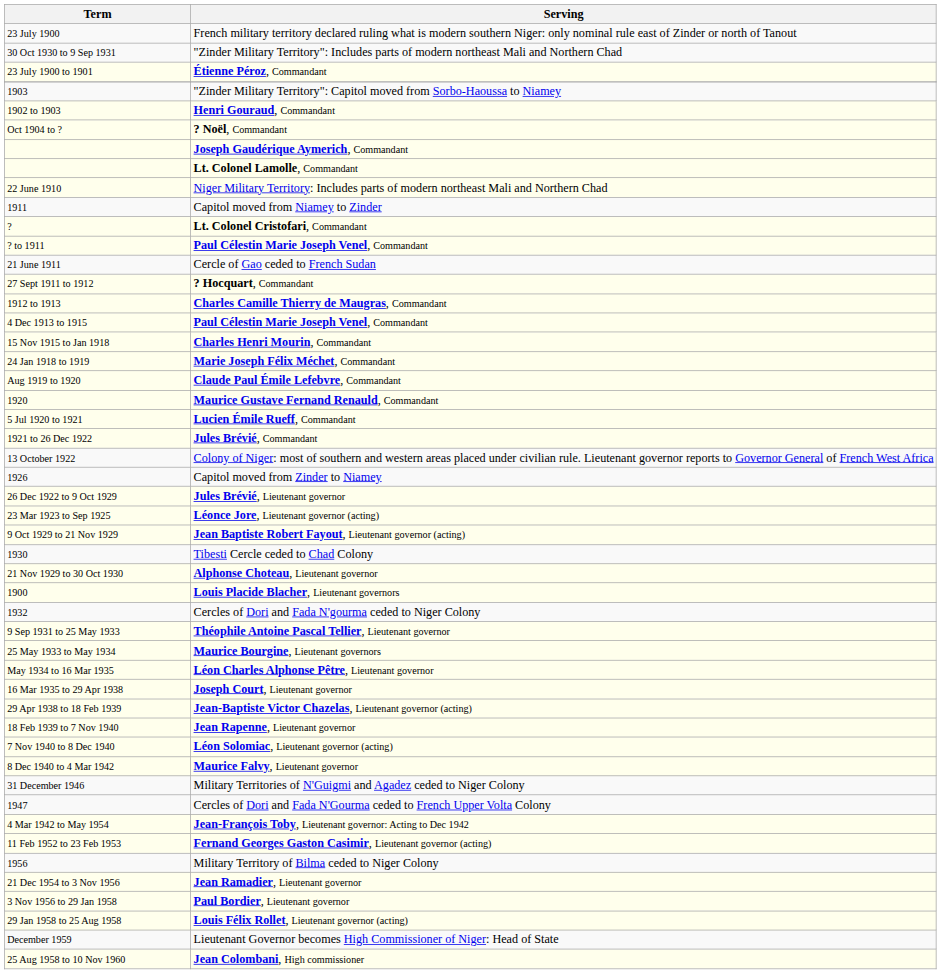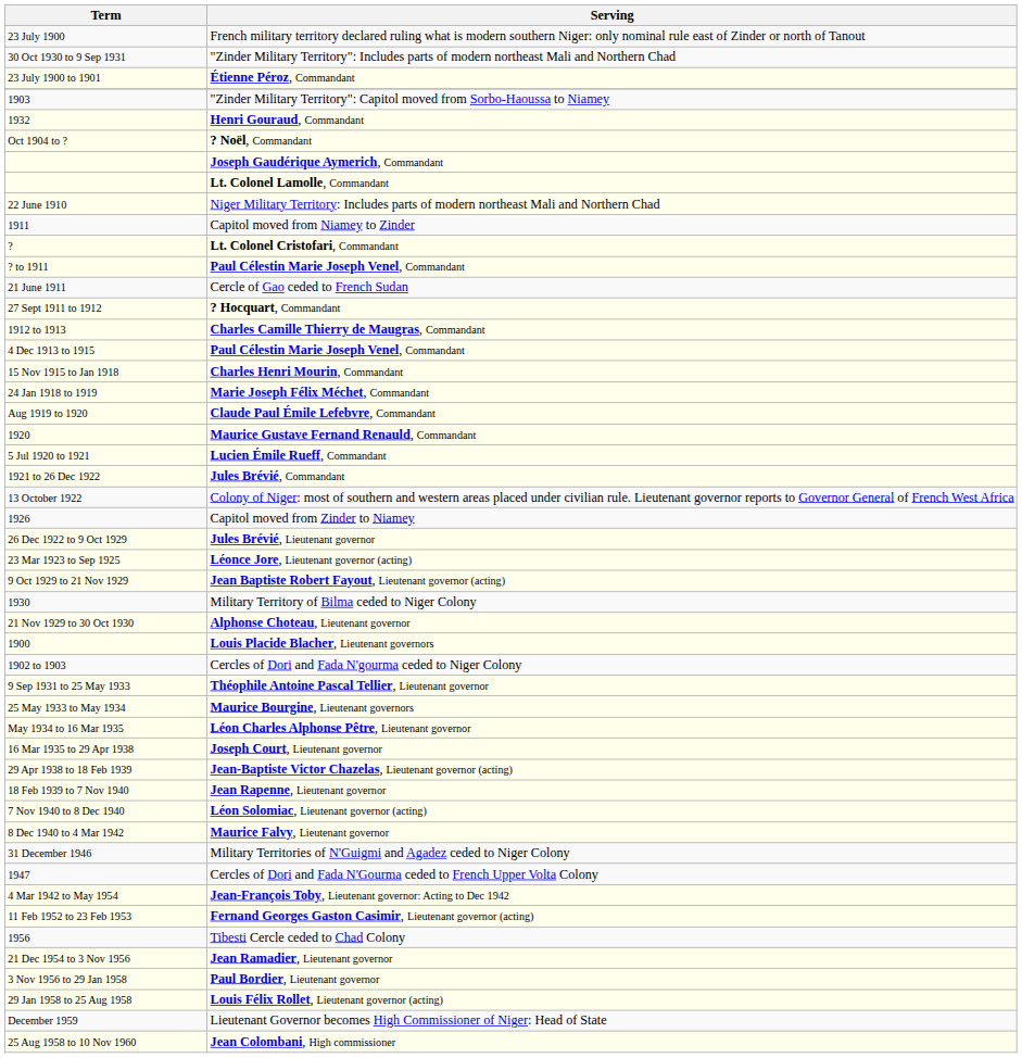row 6 | Term: 1902 to 1903 -> 1932
row 29 | Serving: Tibesti Cercle ceded to Chad Colony -> Military Territory of Bilma ceded to Niger Colony
row 32 | Term: 1932 -> 1902 to 1903
row 45 | Serving: Military Territory of Bilma ceded to Niger Colony -> Tibesti Cercle ceded to Chad Colony
